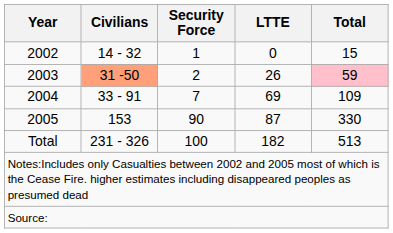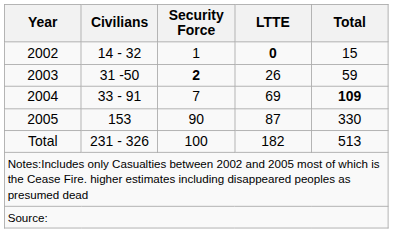2002 | LTTE: normal -> bold
2003 | Civilians: lightsalmon background -> no background
2003 | Security Force: normal -> bold
2003 | Total: pink background -> no background
2004 | Total: normal -> bold
